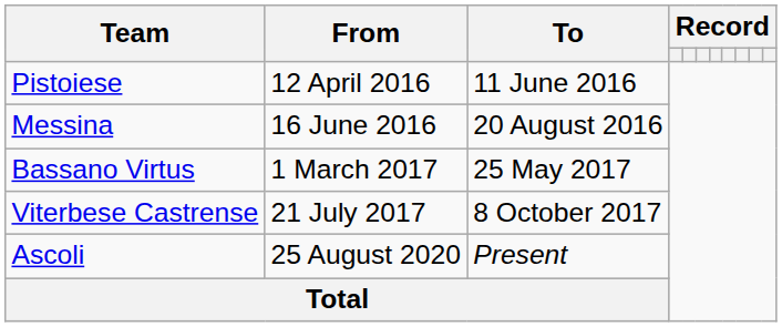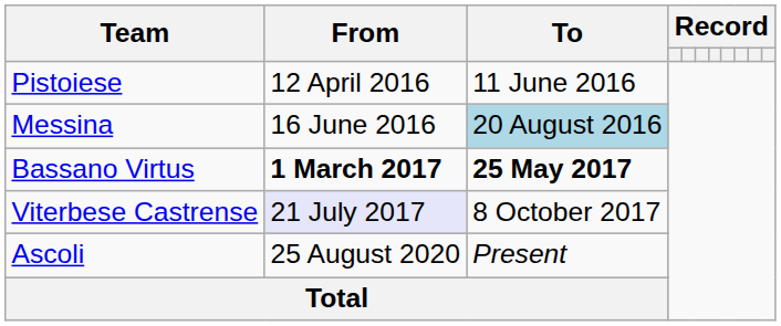Messina | To: no background -> lightblue background
Bassano Virtus | From: normal -> bold
Bassano Virtus | To: normal -> bold
Viterbese Castrense | From: no background -> lavender background
